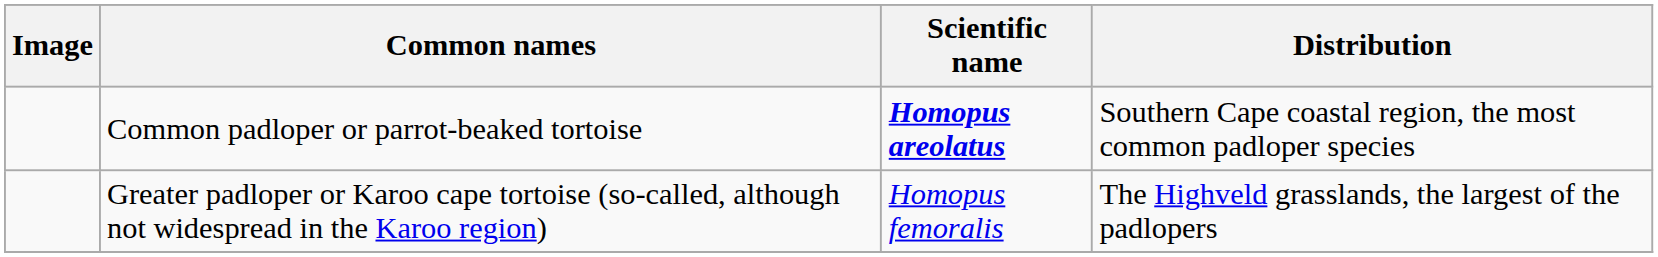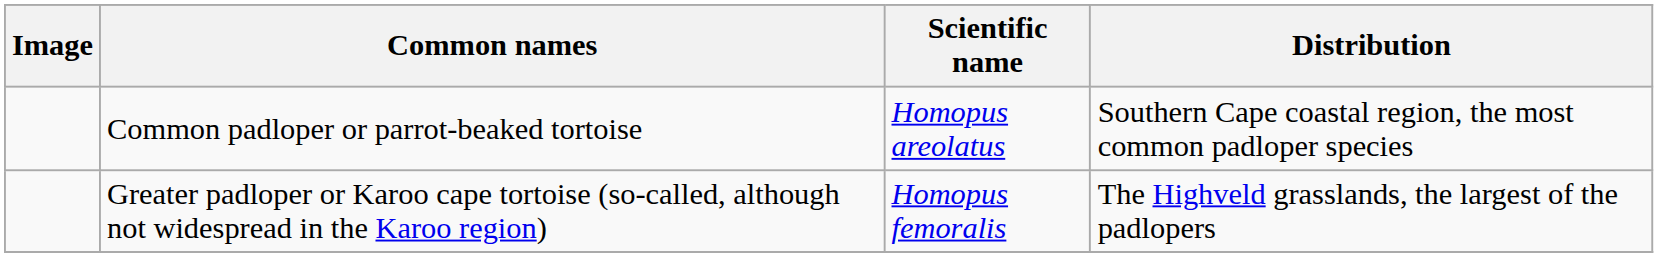Common padloper or parrot-beaked tortoise | Scientific name: bold -> normal
